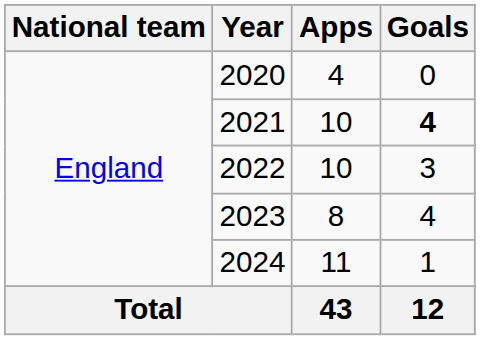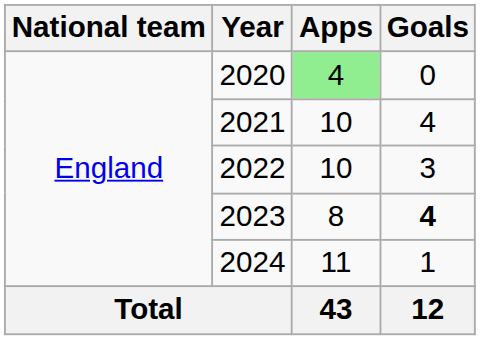2020 | Apps: no background -> lightgreen background
2021 | Goals: bold -> normal
2023 | Goals: normal -> bold
